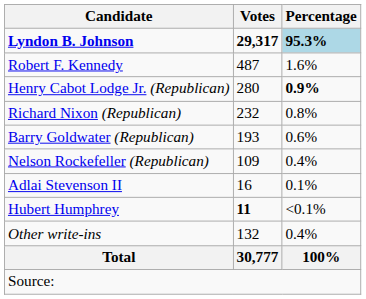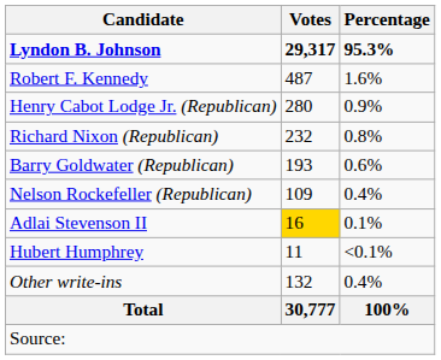Lyndon B. Johnson | Percentage: lightblue background -> no background
Henry Cabot Lodge Jr. (Republican) | Percentage: bold -> normal
Adlai Stevenson II | Votes: no background -> gold background
Hubert Humphrey | Votes: bold -> normal
